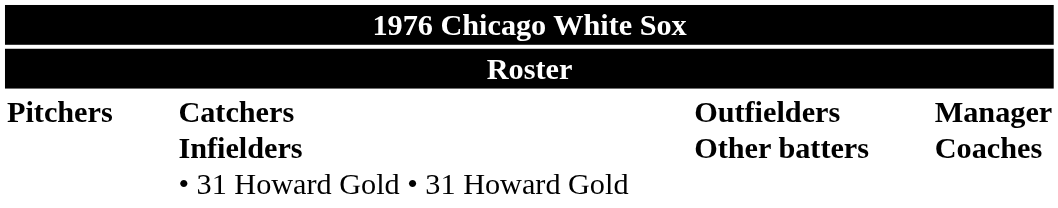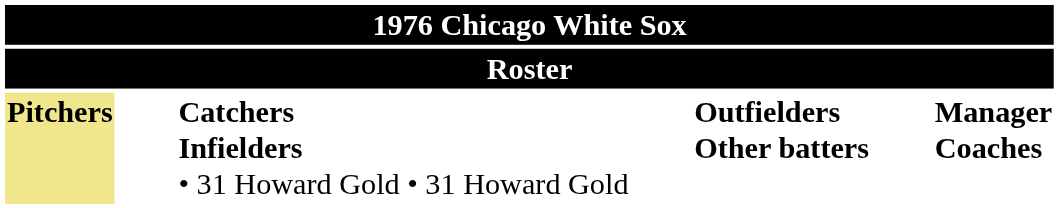Pitchers | column 1: no background -> khaki background
